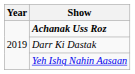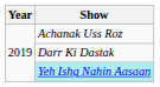Achanak Uss Roz | Show: bold -> normal
Yeh Ishq Nahin Aasaan | Show: no background -> paleturquoise background
